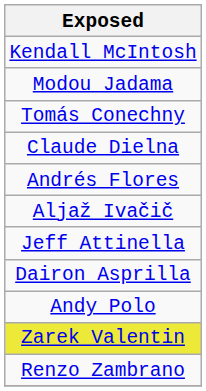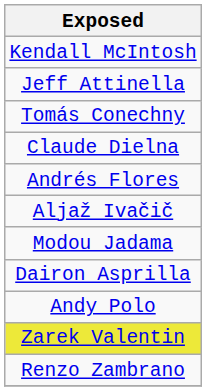row 3 | column 1: Modou Jadama -> Jeff Attinella
row 8 | column 1: Jeff Attinella -> Modou Jadama
